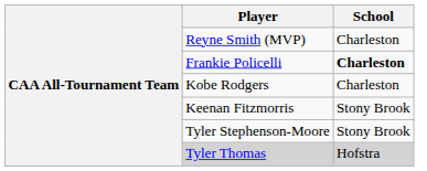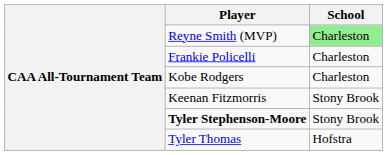row 2 | School: no background -> lightgreen background
row 3 | School: bold -> normal
row 6 | Player: normal -> bold
row 7 | Player: lightgrey background -> no background
row 7 | School: lightgrey background -> no background
